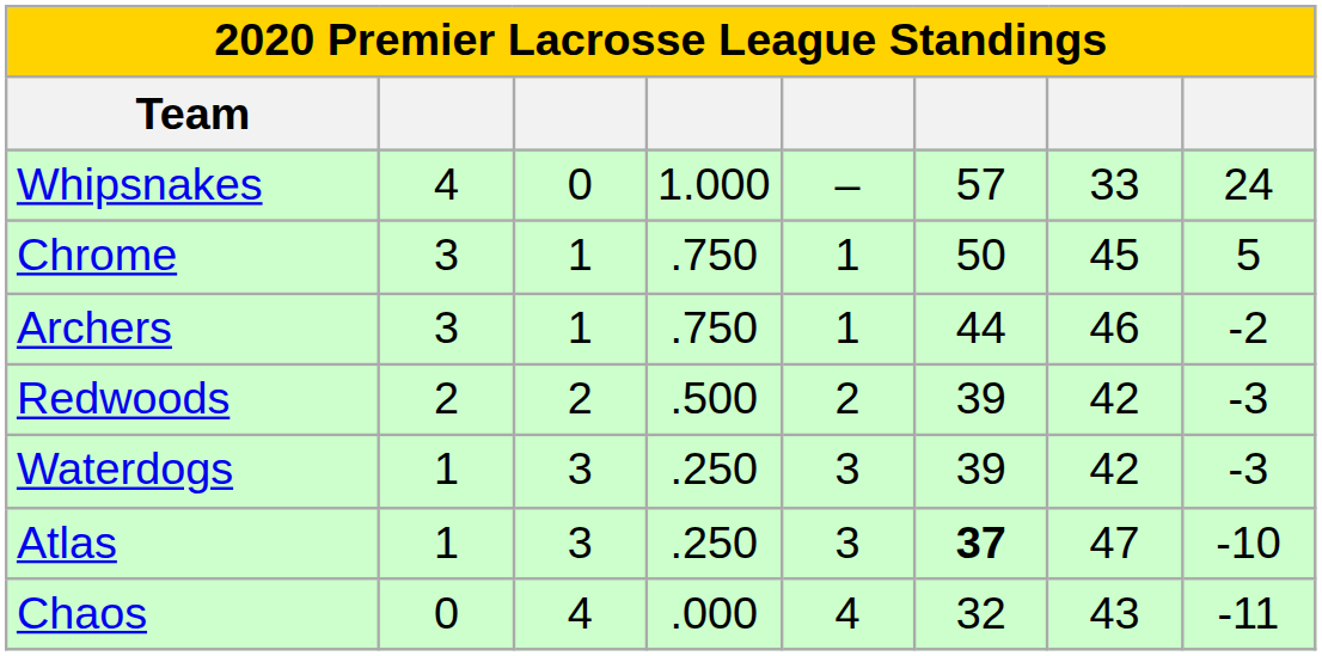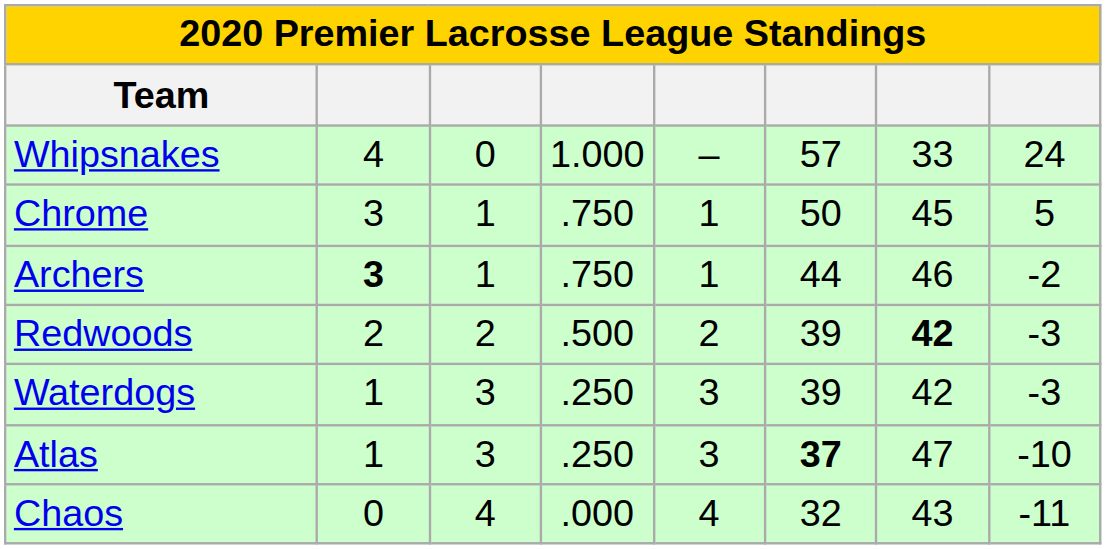Archers | column 2: normal -> bold
Redwoods | column 7: normal -> bold
